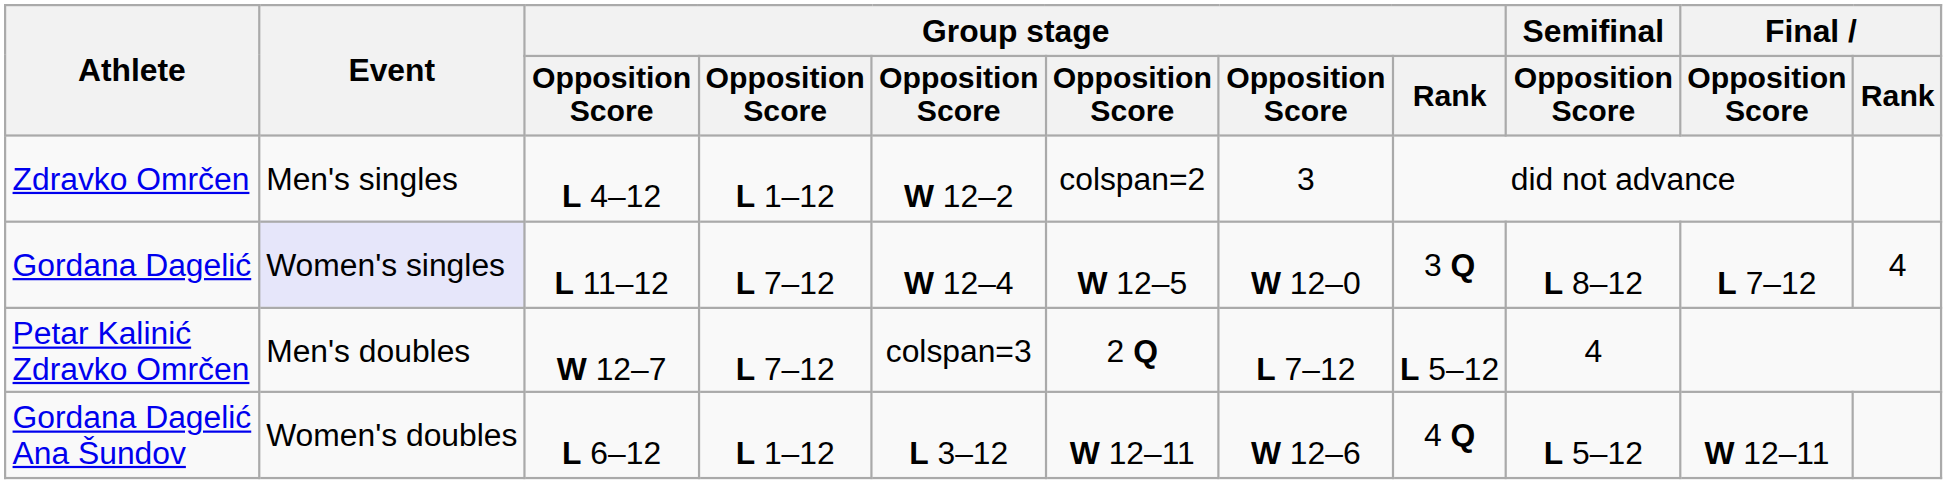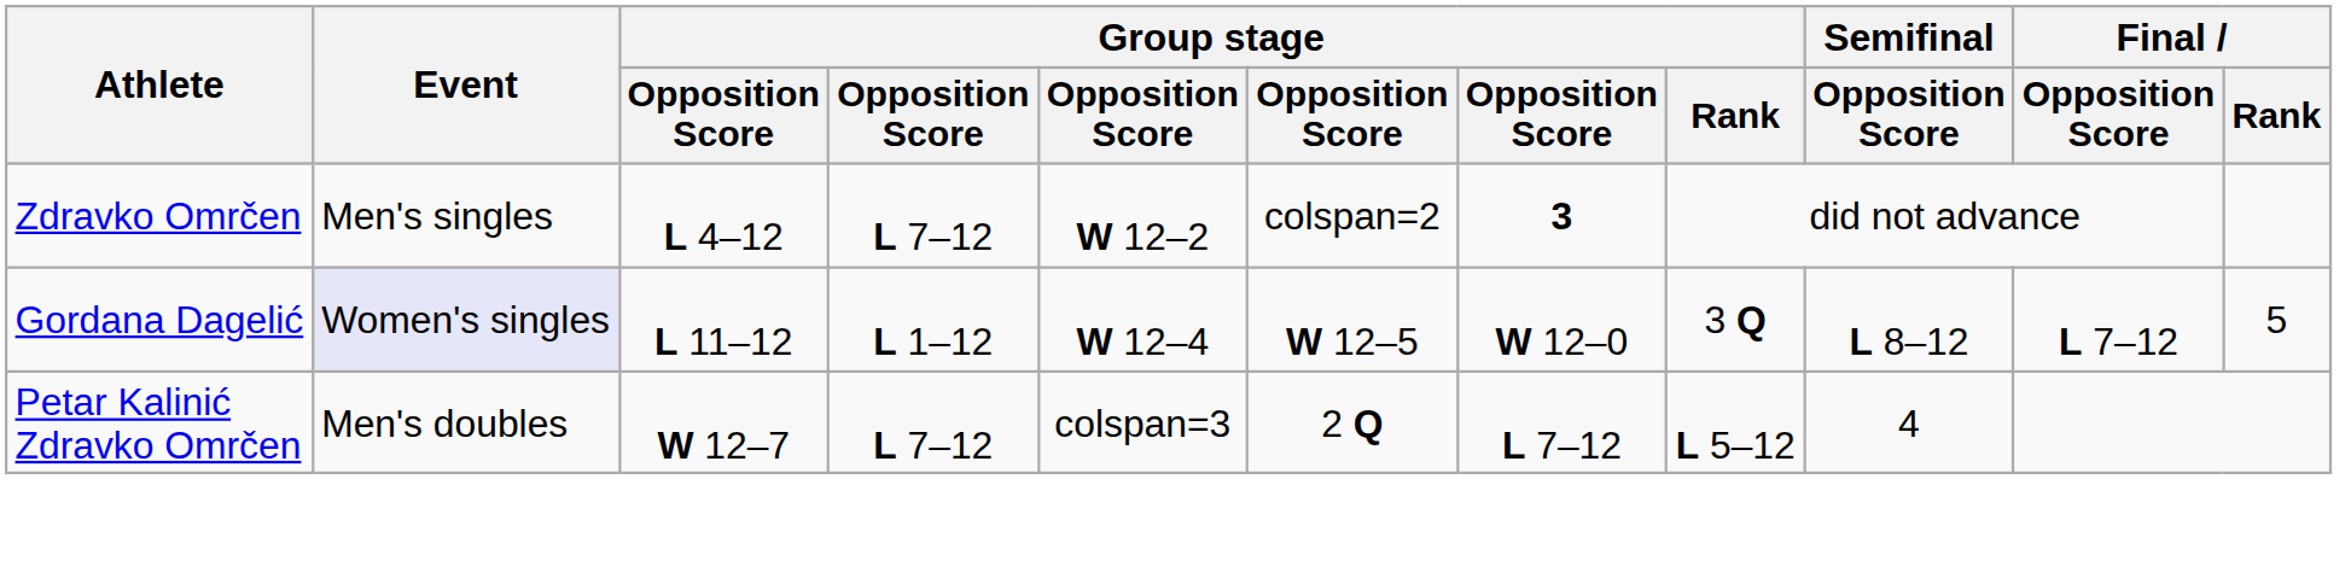Zdravko Omrčen | column 4: L 1–12 -> L 7–12
Zdravko Omrčen | column 7: normal -> bold
Gordana Dagelić | column 4: L 7–12 -> L 1–12
Gordana Dagelić | Final / Rank: 4 -> 5
- row: Gordana Dagelić Ana Šundov | Women's doubles | L 6–12 | L 1–12 | L 3–12 | W 12–11 | W 12–6 | 4 Q | L 5–12 | W 12–11
